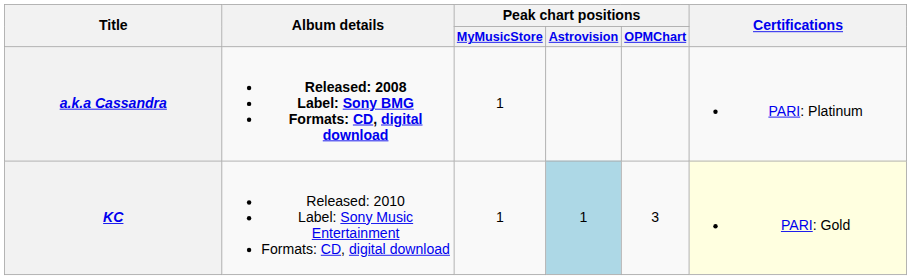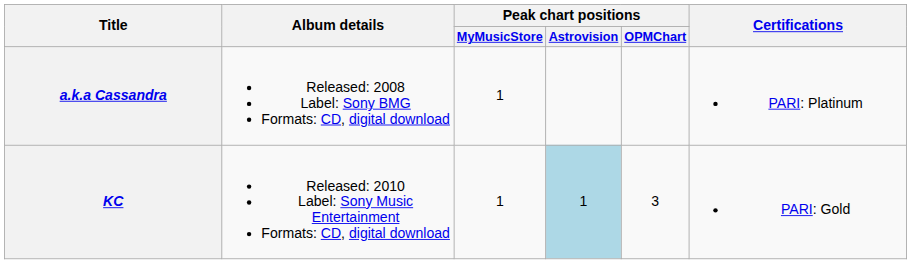a.k.a Cassandra | Album details: bold -> normal
KC | Certifications: lightyellow background -> no background
